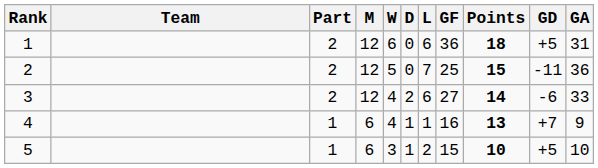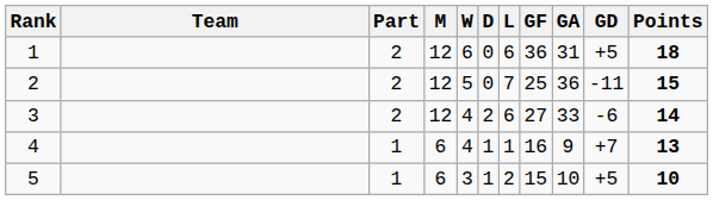columns swapped: GA <-> Points
